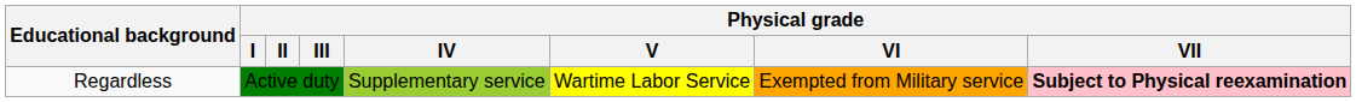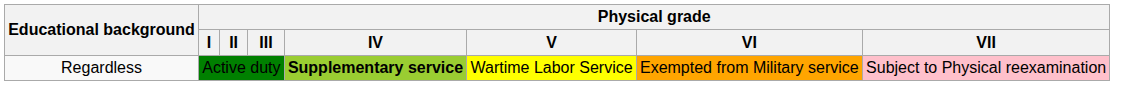Regardless | Physical grade / IV: normal -> bold
Regardless | Physical grade / VII: bold -> normal
